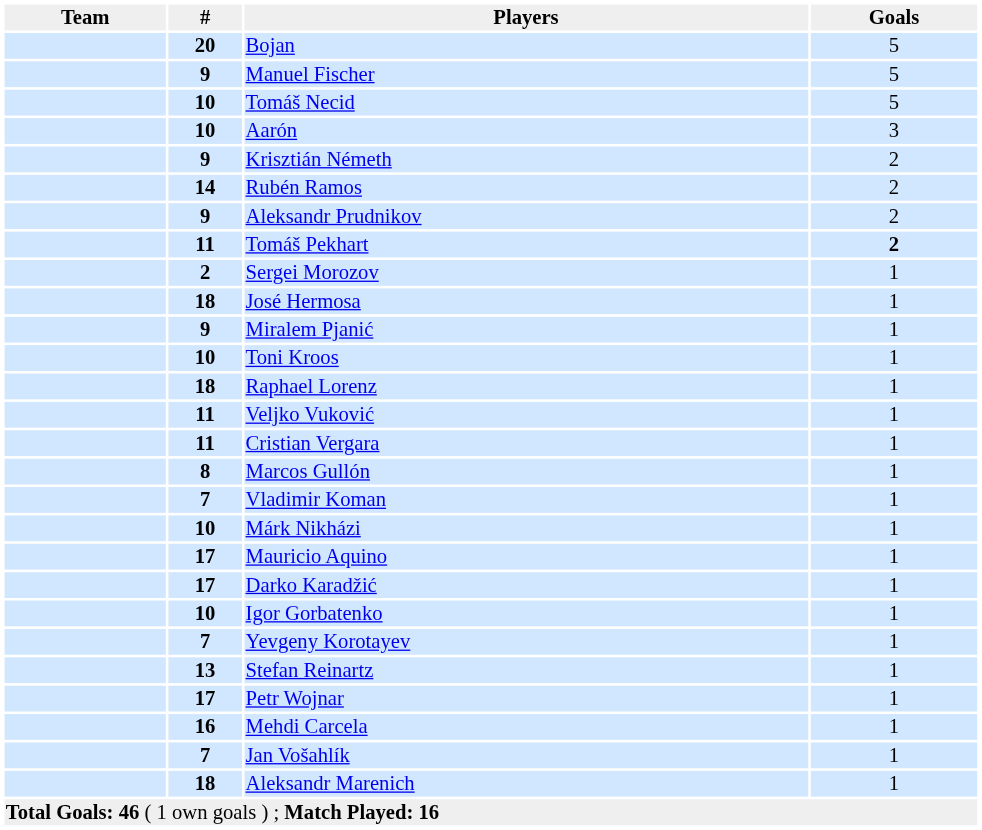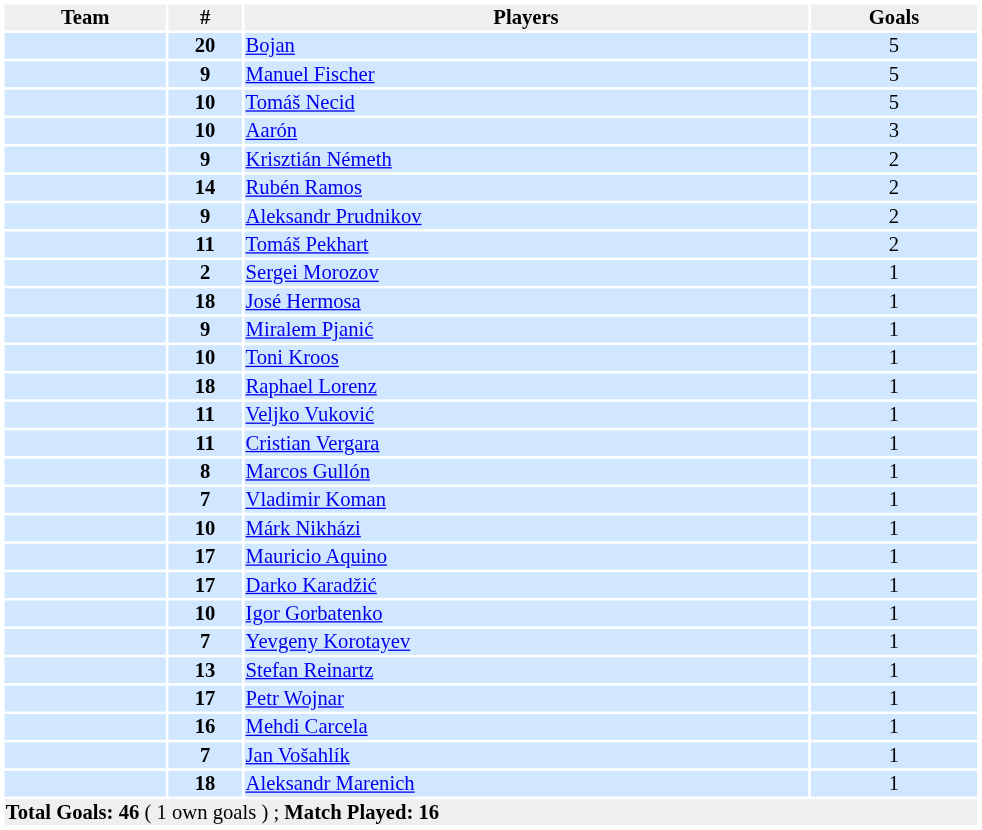Tomáš Pekhart | Goals: bold -> normal
